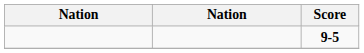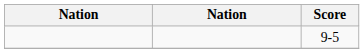row 2 | Score: bold -> normal
